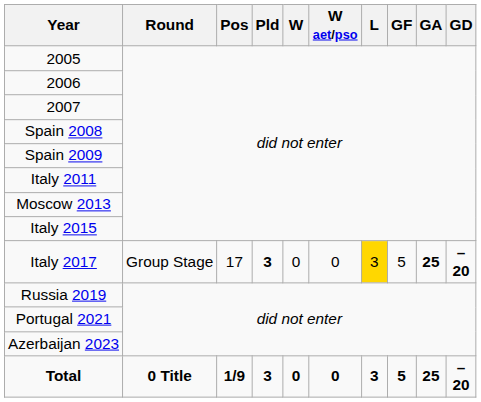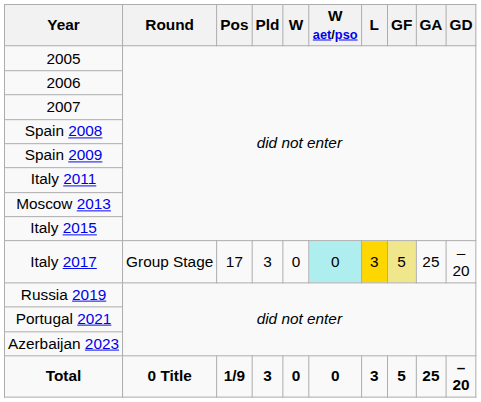Italy 2017 | Pld: bold -> normal
Italy 2017 | W aet/pso: no background -> paleturquoise background
Italy 2017 | GF: no background -> khaki background
Italy 2017 | GA: bold -> normal
Italy 2017 | GD: bold -> normal
